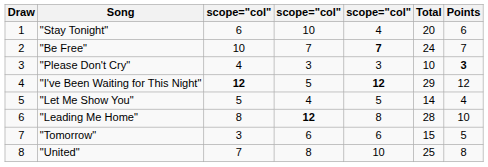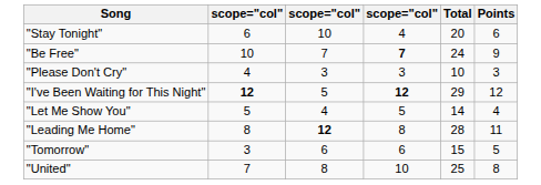- column: Draw | 1 | 2 | 3 | 4 | 5 | 6 | 7 | 8
"Be Free" | Points: 7 -> 9
"Please Don't Cry" | Points: bold -> normal
"Leading Me Home" | Points: 10 -> 11
